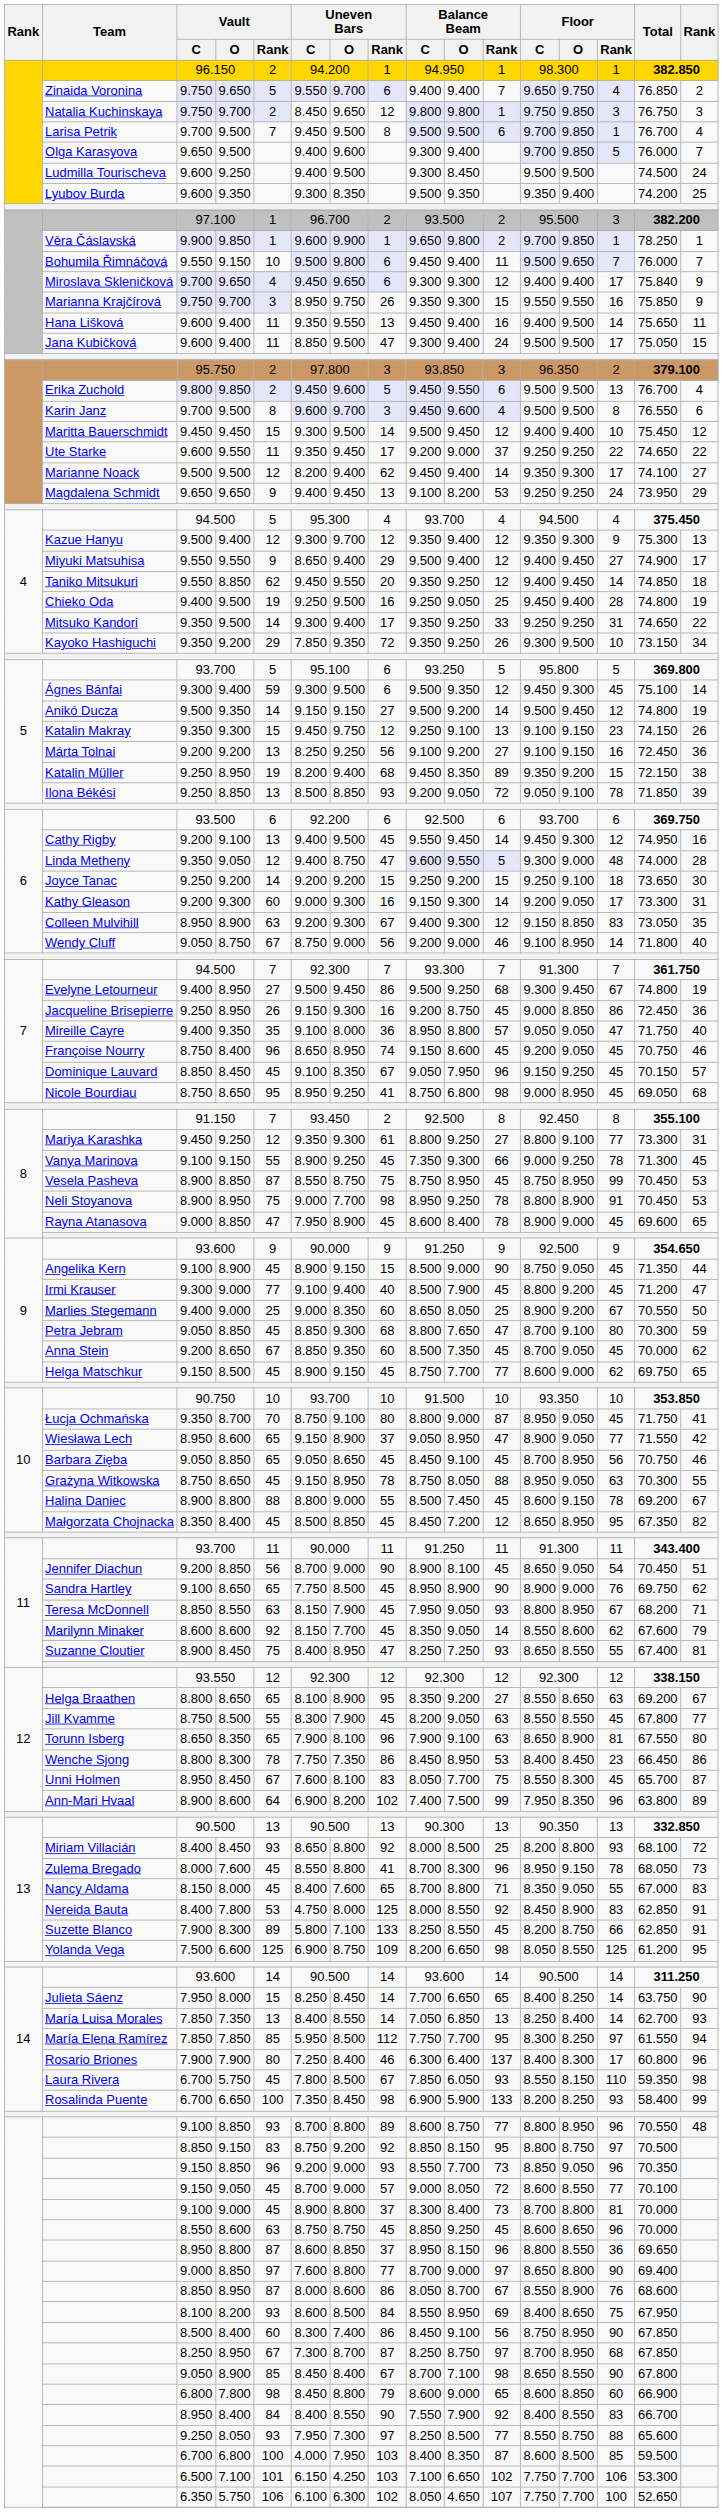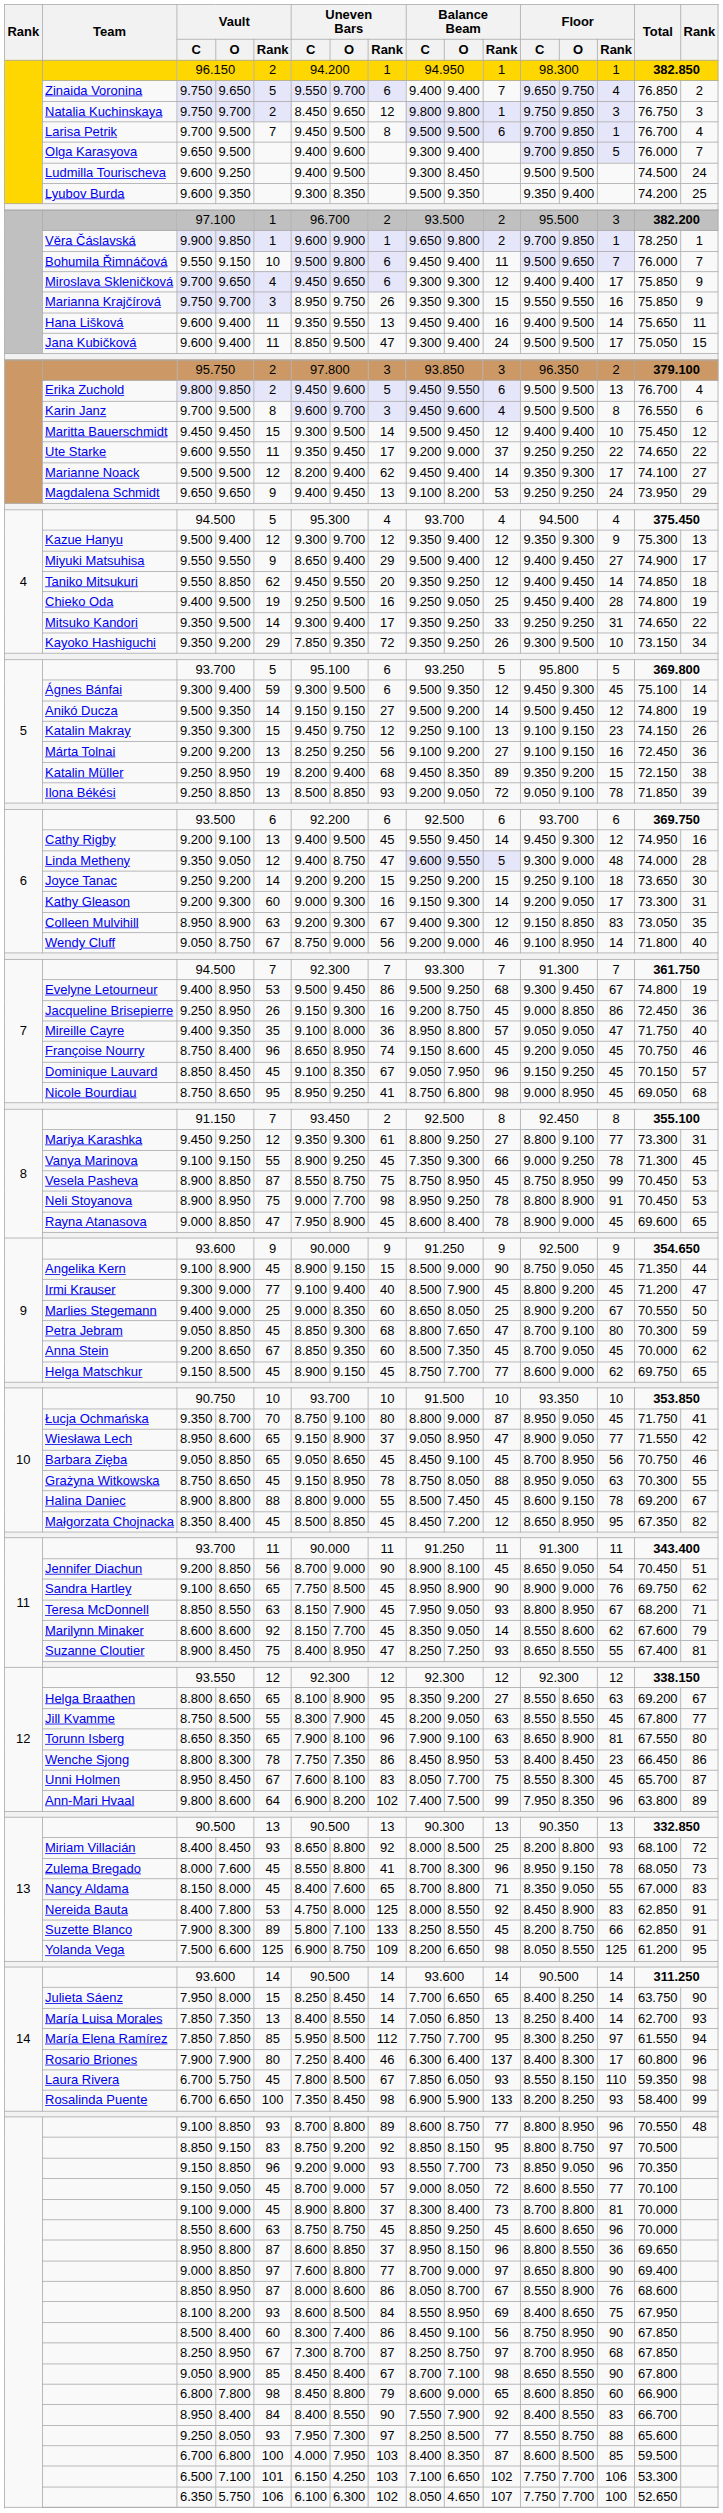Miroslava Skleničková | Total: 75.840 -> 75.850
Evelyne Letourneur | Vault / Rank: 27 -> 53
Ann-Mari Hvaal | Vault / C: 8.900 -> 9.800
